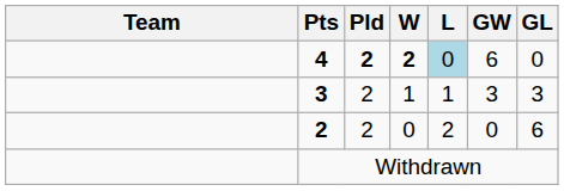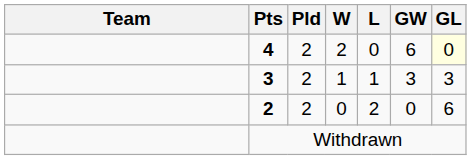4 | Pld: bold -> normal
4 | W: bold -> normal
4 | L: lightblue background -> no background
4 | GL: no background -> lightyellow background
